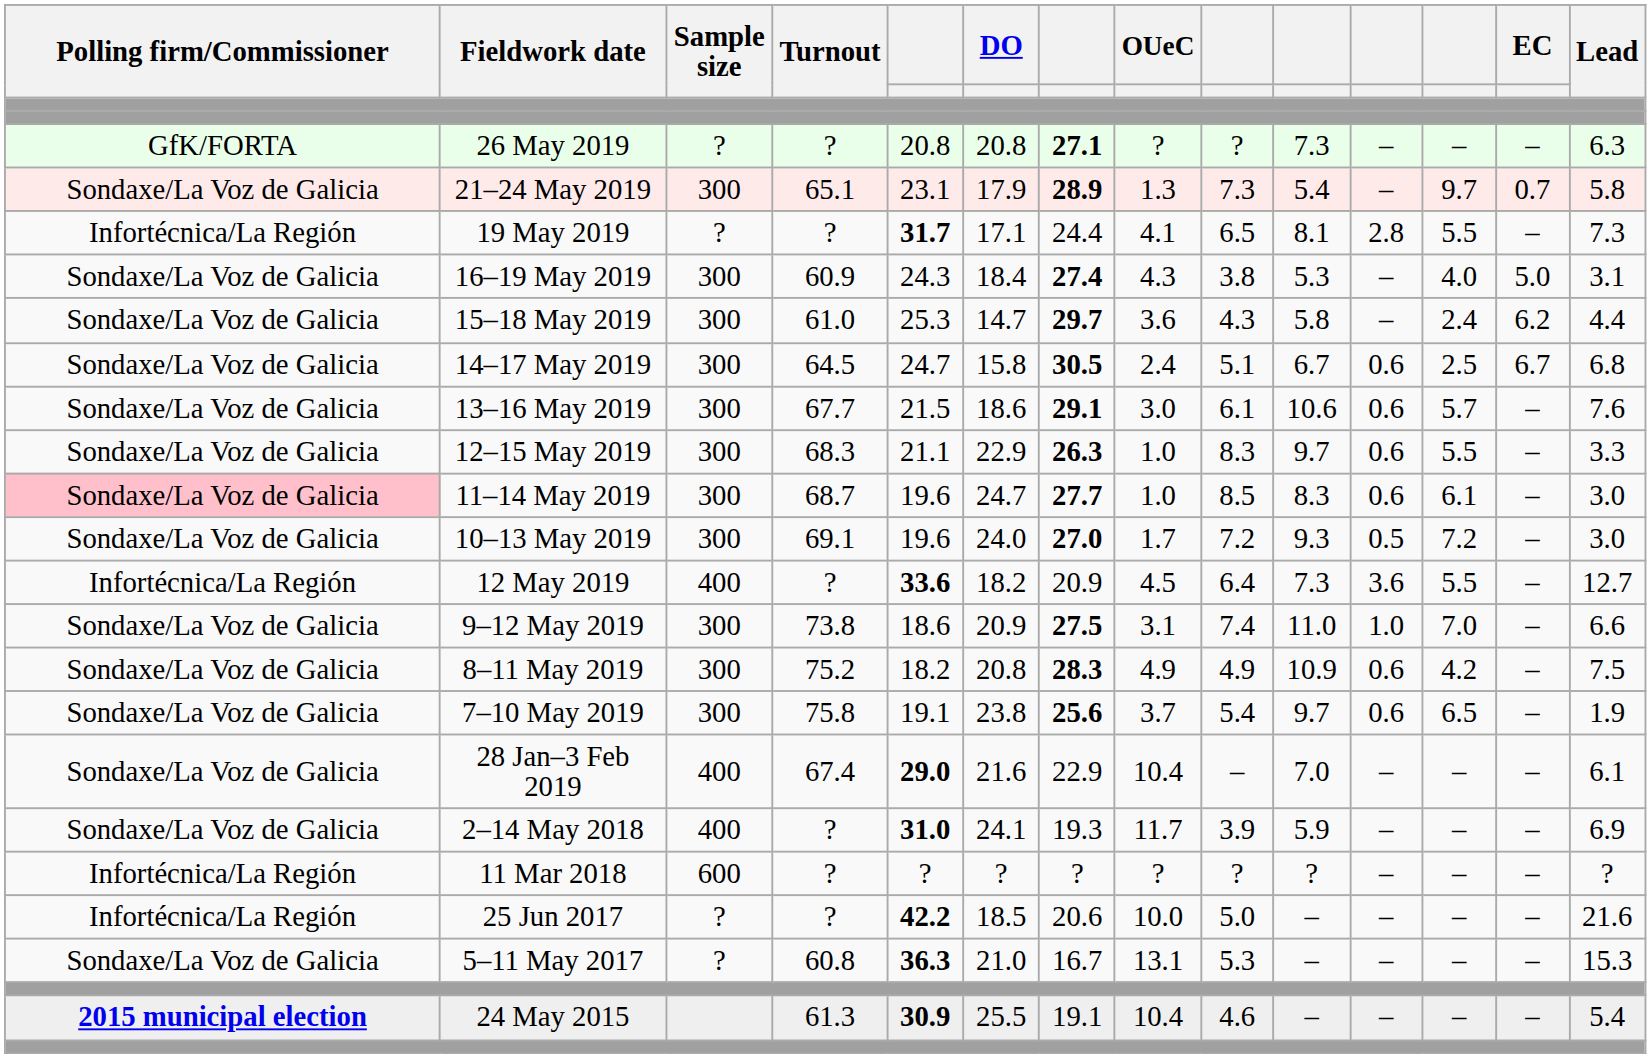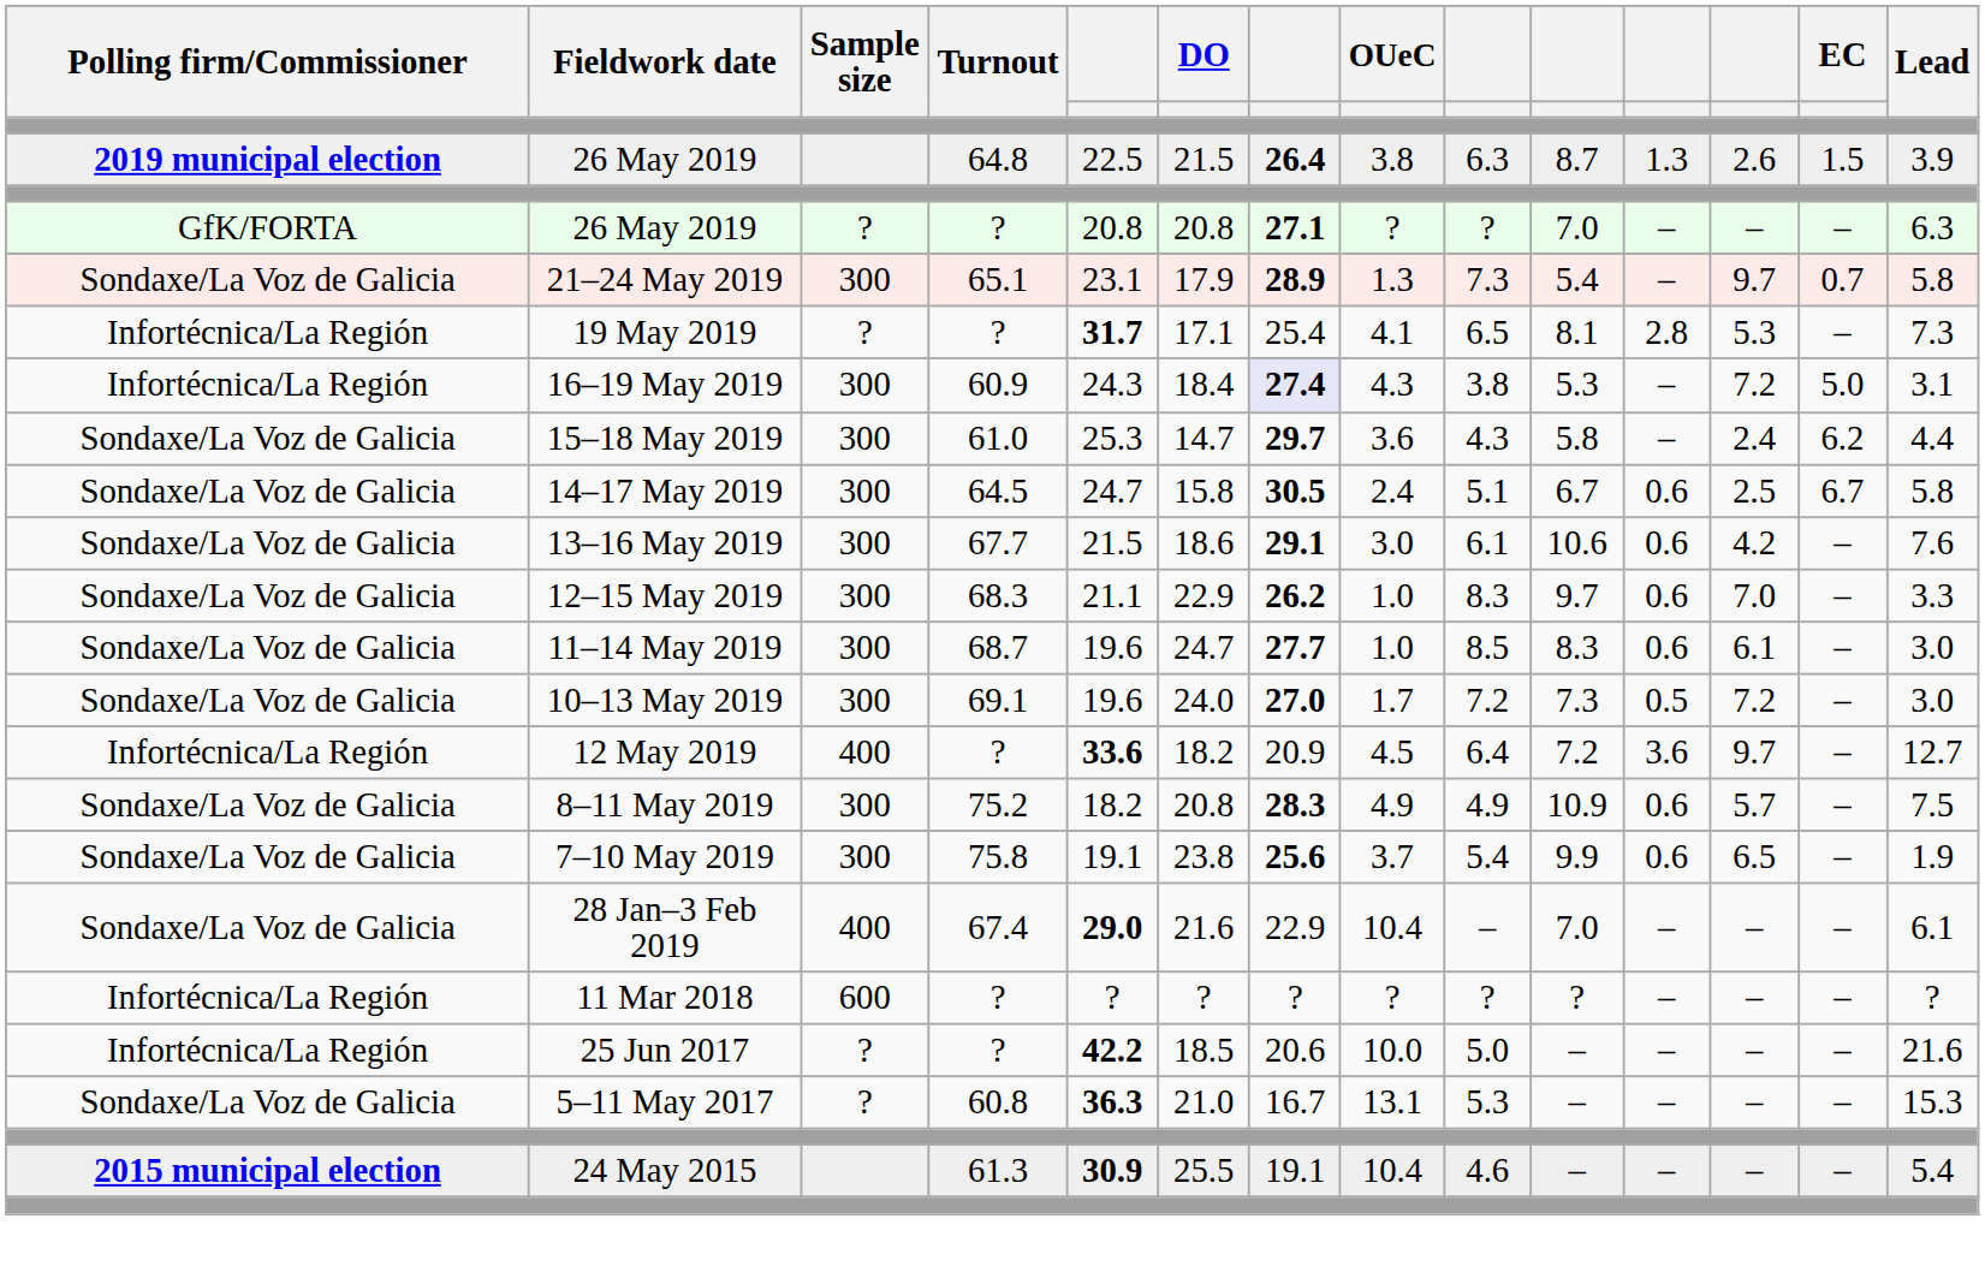+ row: 2019 municipal election | 26 May 2019 | 64.8 | 22.5 | 21.5 | 26.4 | 3.8 | 6.3 | 8.7 | 1.3 | 2.6 | 1.5 | 3.9
26 May 2019 / ? | column 10: 7.3 -> 7.0
19 May 2019 | column 7: 24.4 -> 25.4
19 May 2019 | column 12: 5.5 -> 5.3
16–19 May 2019 | Polling firm/Commissioner: Sondaxe/La Voz de Galicia -> Infortécnica/La Región
16–19 May 2019 | column 7: no background -> lavender background
16–19 May 2019 | column 12: 4.0 -> 7.2
14–17 May 2019 | Lead: 6.8 -> 5.8
13–16 May 2019 | column 12: 5.7 -> 4.2
12–15 May 2019 | column 7: 26.3 -> 26.2
12–15 May 2019 | column 12: 5.5 -> 7.0
11–14 May 2019 | Polling firm/Commissioner: pink background -> no background
10–13 May 2019 | column 10: 9.3 -> 7.3
12 May 2019 | column 10: 7.3 -> 7.2
12 May 2019 | column 12: 5.5 -> 9.7
- row: Sondaxe/La Voz de Galicia | 9–12 May 2019 | 300 | 73.8 | 18.6 | 20.9 | 27.5 | 3.1 | 7.4 | 11.0 | 1.0 | 7.0 | – | 6.6
8–11 May 2019 | column 12: 4.2 -> 5.7
7–10 May 2019 | column 10: 9.7 -> 9.9
- row: Sondaxe/La Voz de Galicia | 2–14 May 2018 | 400 | ? | 31.0 | 24.1 | 19.3 | 11.7 | 3.9 | 5.9 | – | – | – | 6.9
